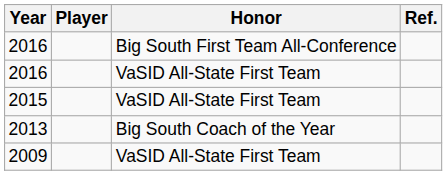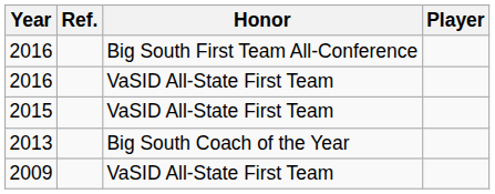columns swapped: Player <-> Ref.
